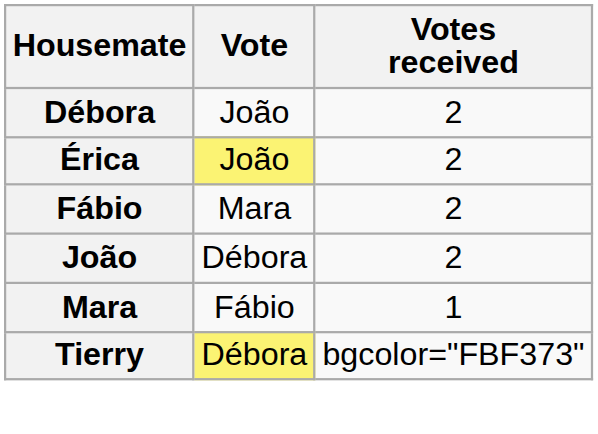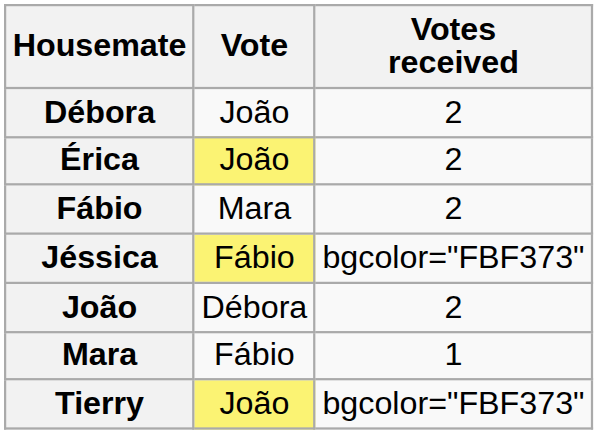+ row: Jéssica | Fábio | bgcolor="FBF373"
Tierry | Vote: Débora -> João
